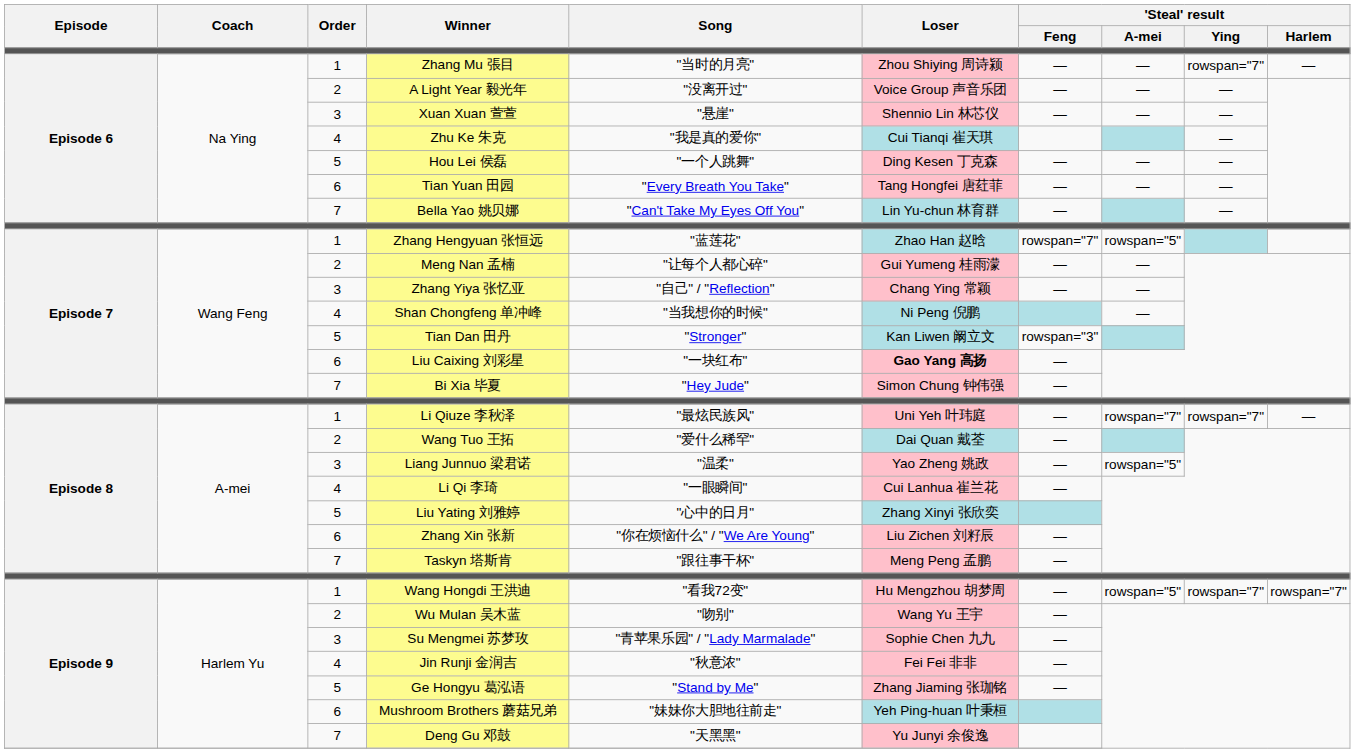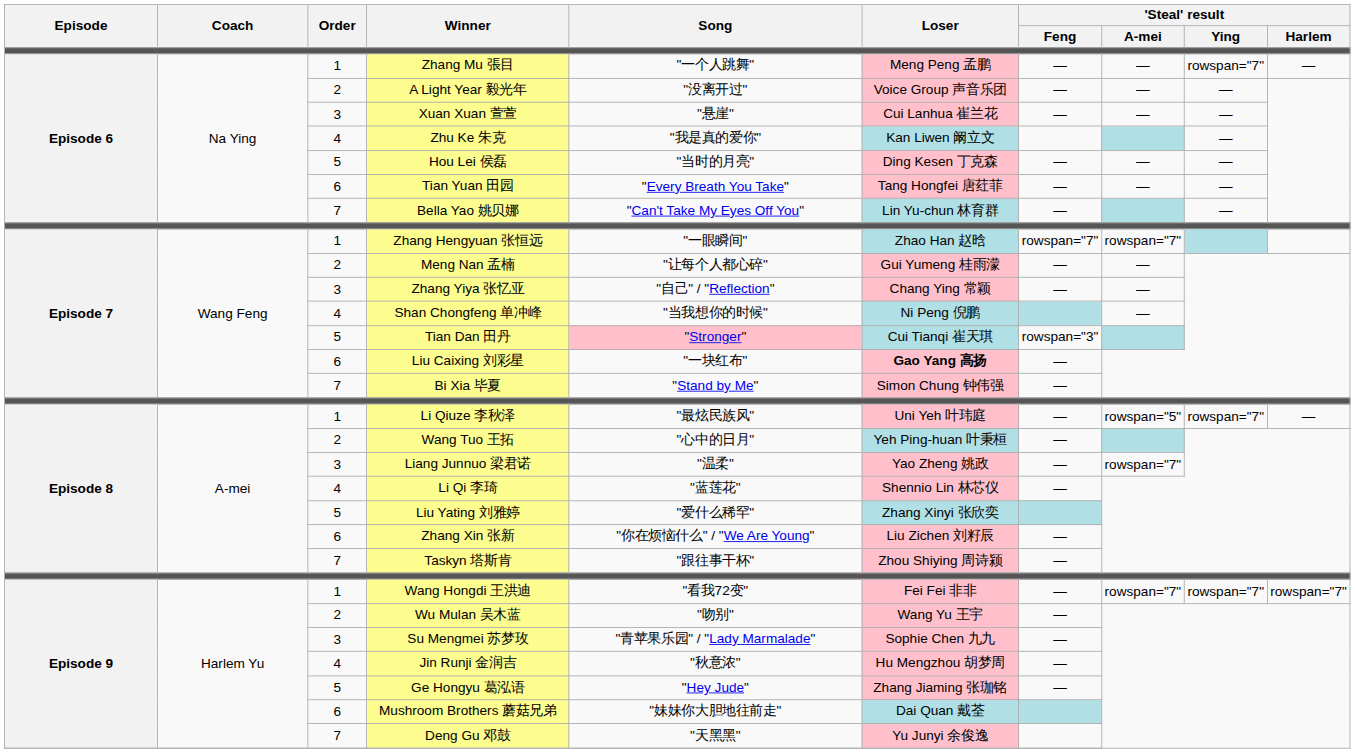Zhang Mu 張目 | Song: "当时的月亮" -> "一个人跳舞"
Zhang Mu 張目 | Loser: Zhou Shiying 周诗颍 -> Meng Peng 孟鹏
Xuan Xuan 萱萱 | Loser: Shennio Lin 林芯仪 -> Cui Lanhua 崔兰花
Zhu Ke 朱克 | Loser: Cui Tianqi 崔天琪 -> Kan Liwen 阚立文
Hou Lei 侯磊 | Song: "一个人跳舞" -> "当时的月亮"
Zhang Hengyuan 张恒远 | Song: "蓝莲花" -> "一眼瞬间"
Zhang Hengyuan 张恒远 | 'Steal' result / A-mei: rowspan="5" -> rowspan="7"
Tian Dan 田丹 | Song: no background -> pink background
Tian Dan 田丹 | Loser: Kan Liwen 阚立文 -> Cui Tianqi 崔天琪
Bi Xia 毕夏 | Song: "Hey Jude" -> "Stand by Me"
Li Qiuze 李秋泽 | 'Steal' result / A-mei: rowspan="7" -> rowspan="5"
Wang Tuo 王拓 | Song: "爱什么稀罕" -> "心中的日月"
Wang Tuo 王拓 | Loser: Dai Quan 戴荃 -> Yeh Ping-huan 叶秉桓
Liang Junnuo 梁君诺 | 'Steal' result / A-mei: rowspan="5" -> rowspan="7"
Li Qi 李琦 | Song: "一眼瞬间" -> "蓝莲花"
Li Qi 李琦 | Loser: Cui Lanhua 崔兰花 -> Shennio Lin 林芯仪
Liu Yating 刘雅婷 | Song: "心中的日月" -> "爱什么稀罕"
Taskyn 塔斯肯 | Loser: Meng Peng 孟鹏 -> Zhou Shiying 周诗颍
Wang Hongdi 王洪迪 | Loser: Hu Mengzhou 胡梦周 -> Fei Fei 非非
Wang Hongdi 王洪迪 | 'Steal' result / A-mei: rowspan="5" -> rowspan="7"
Jin Runji 金润吉 | Loser: Fei Fei 非非 -> Hu Mengzhou 胡梦周
Ge Hongyu 葛泓语 | Song: "Stand by Me" -> "Hey Jude"
Mushroom Brothers 蘑菇兄弟 | Loser: Yeh Ping-huan 叶秉桓 -> Dai Quan 戴荃
